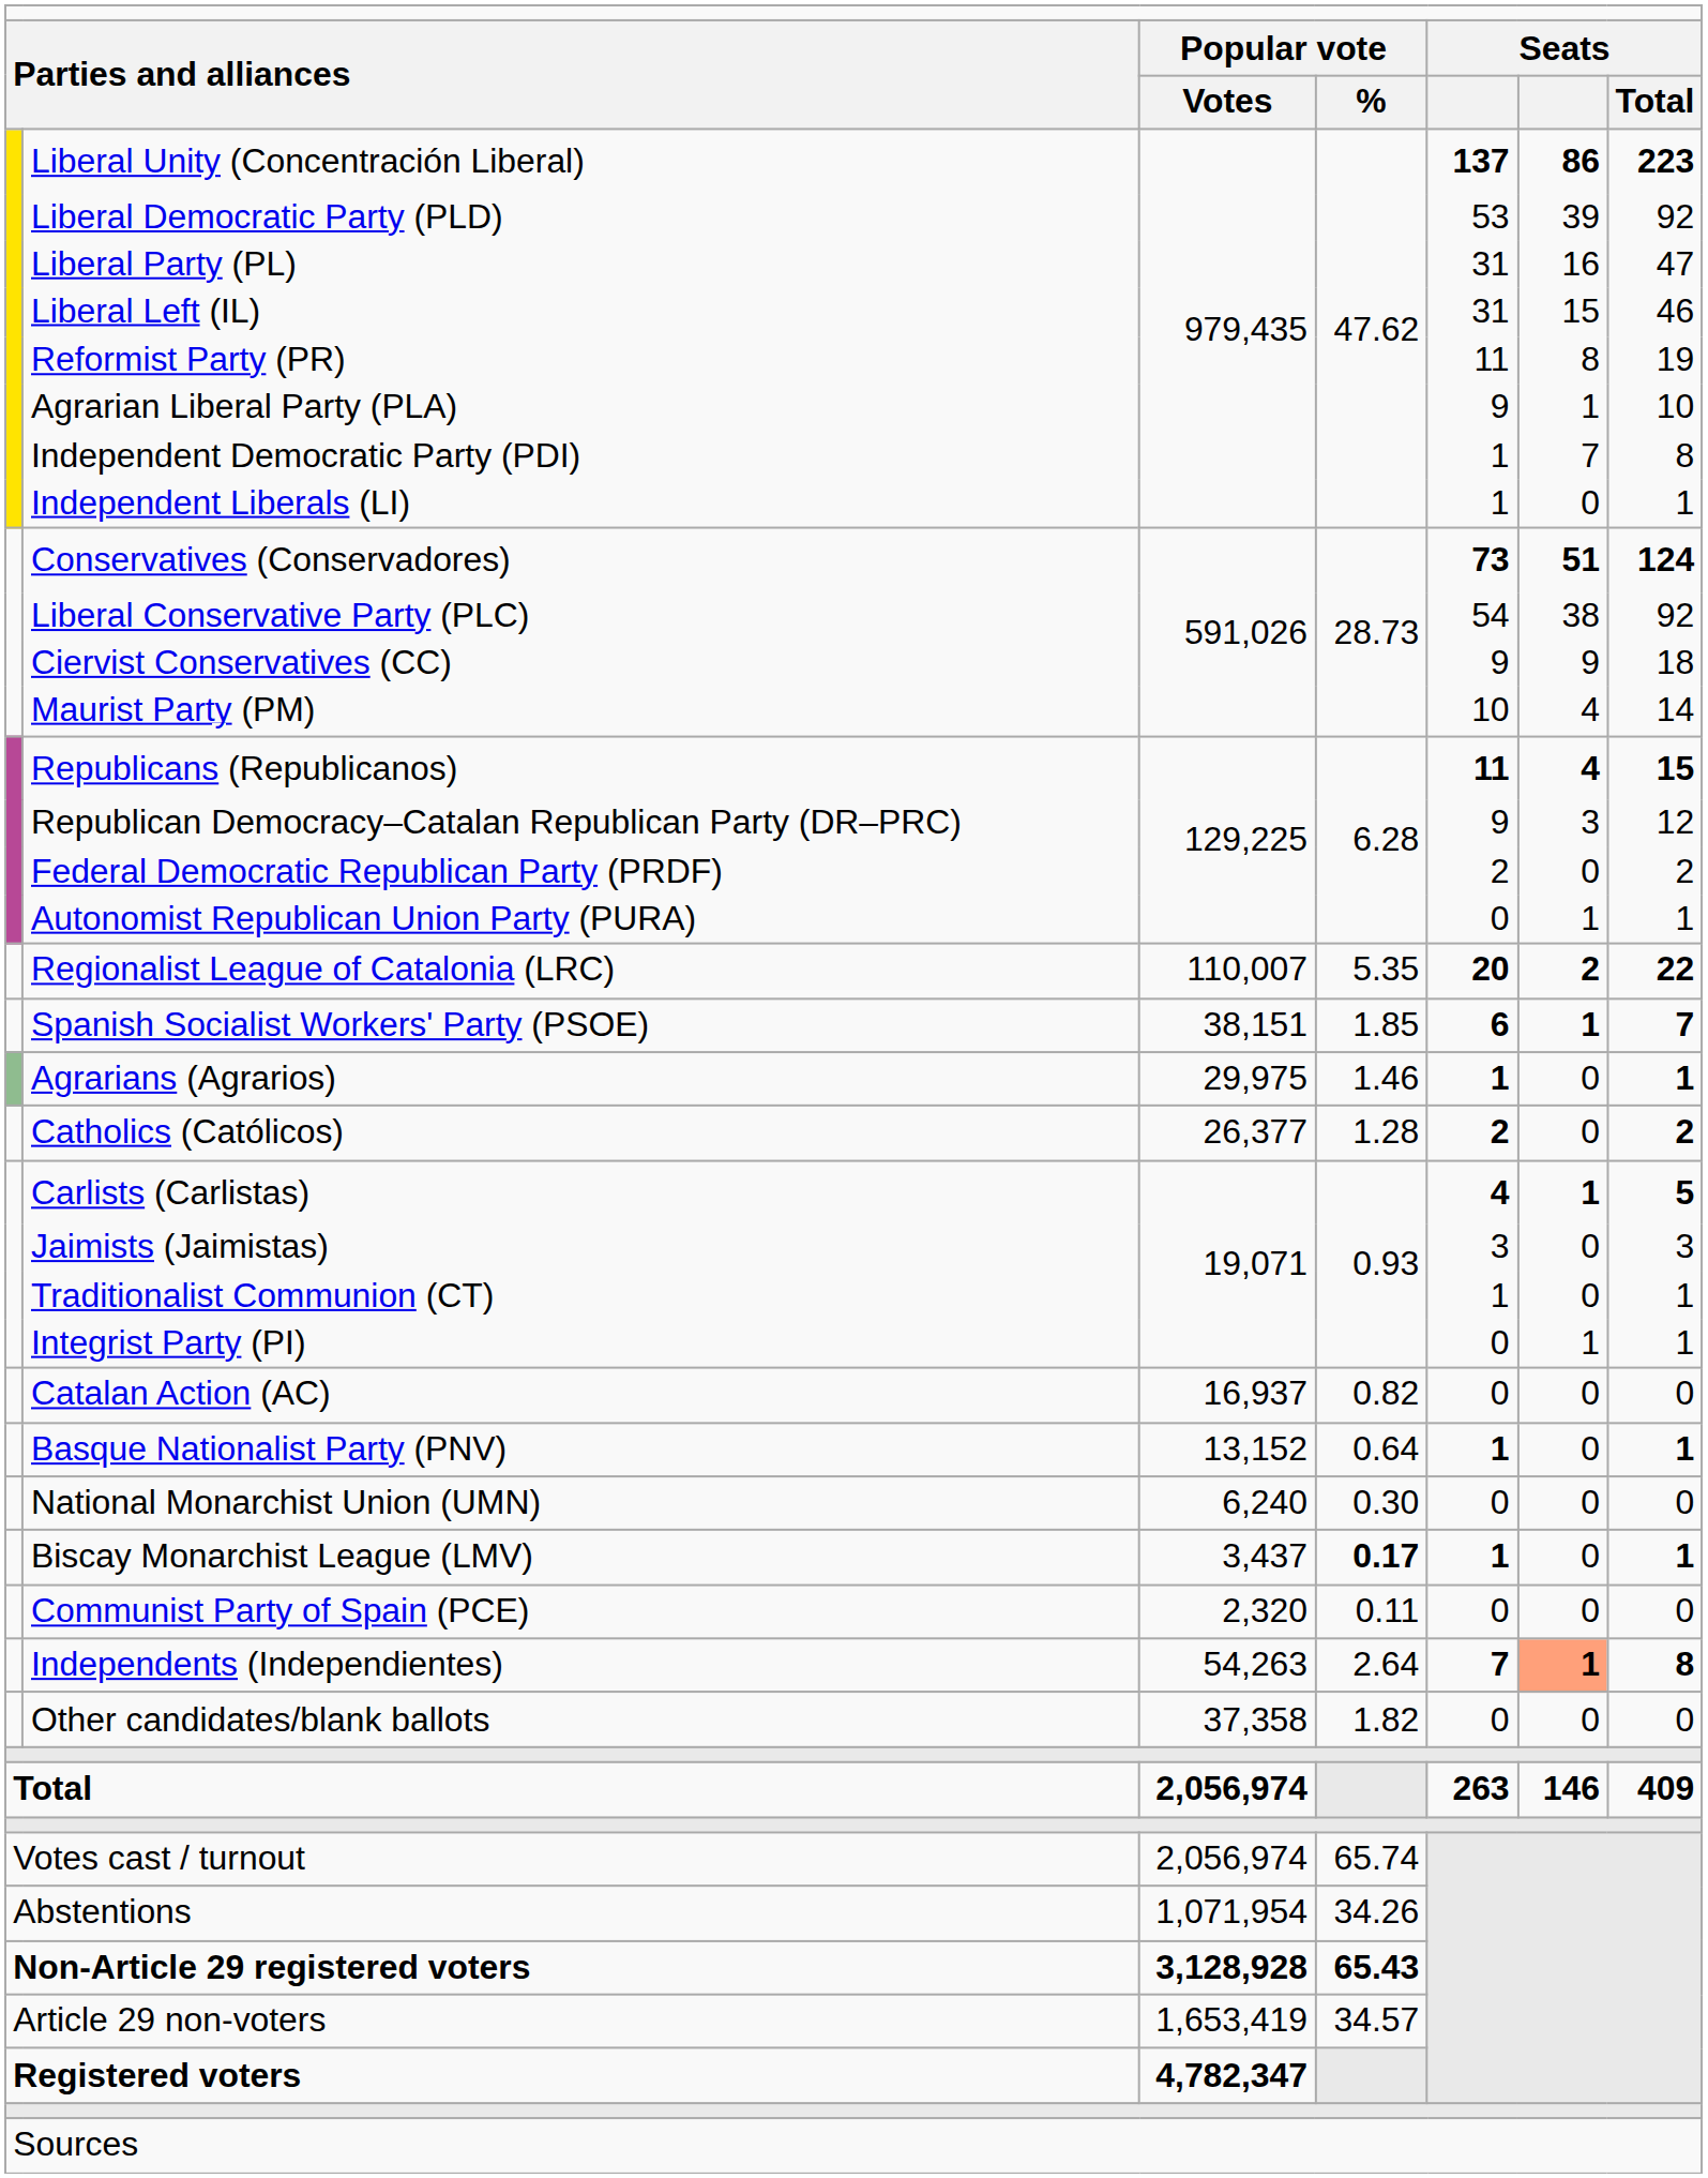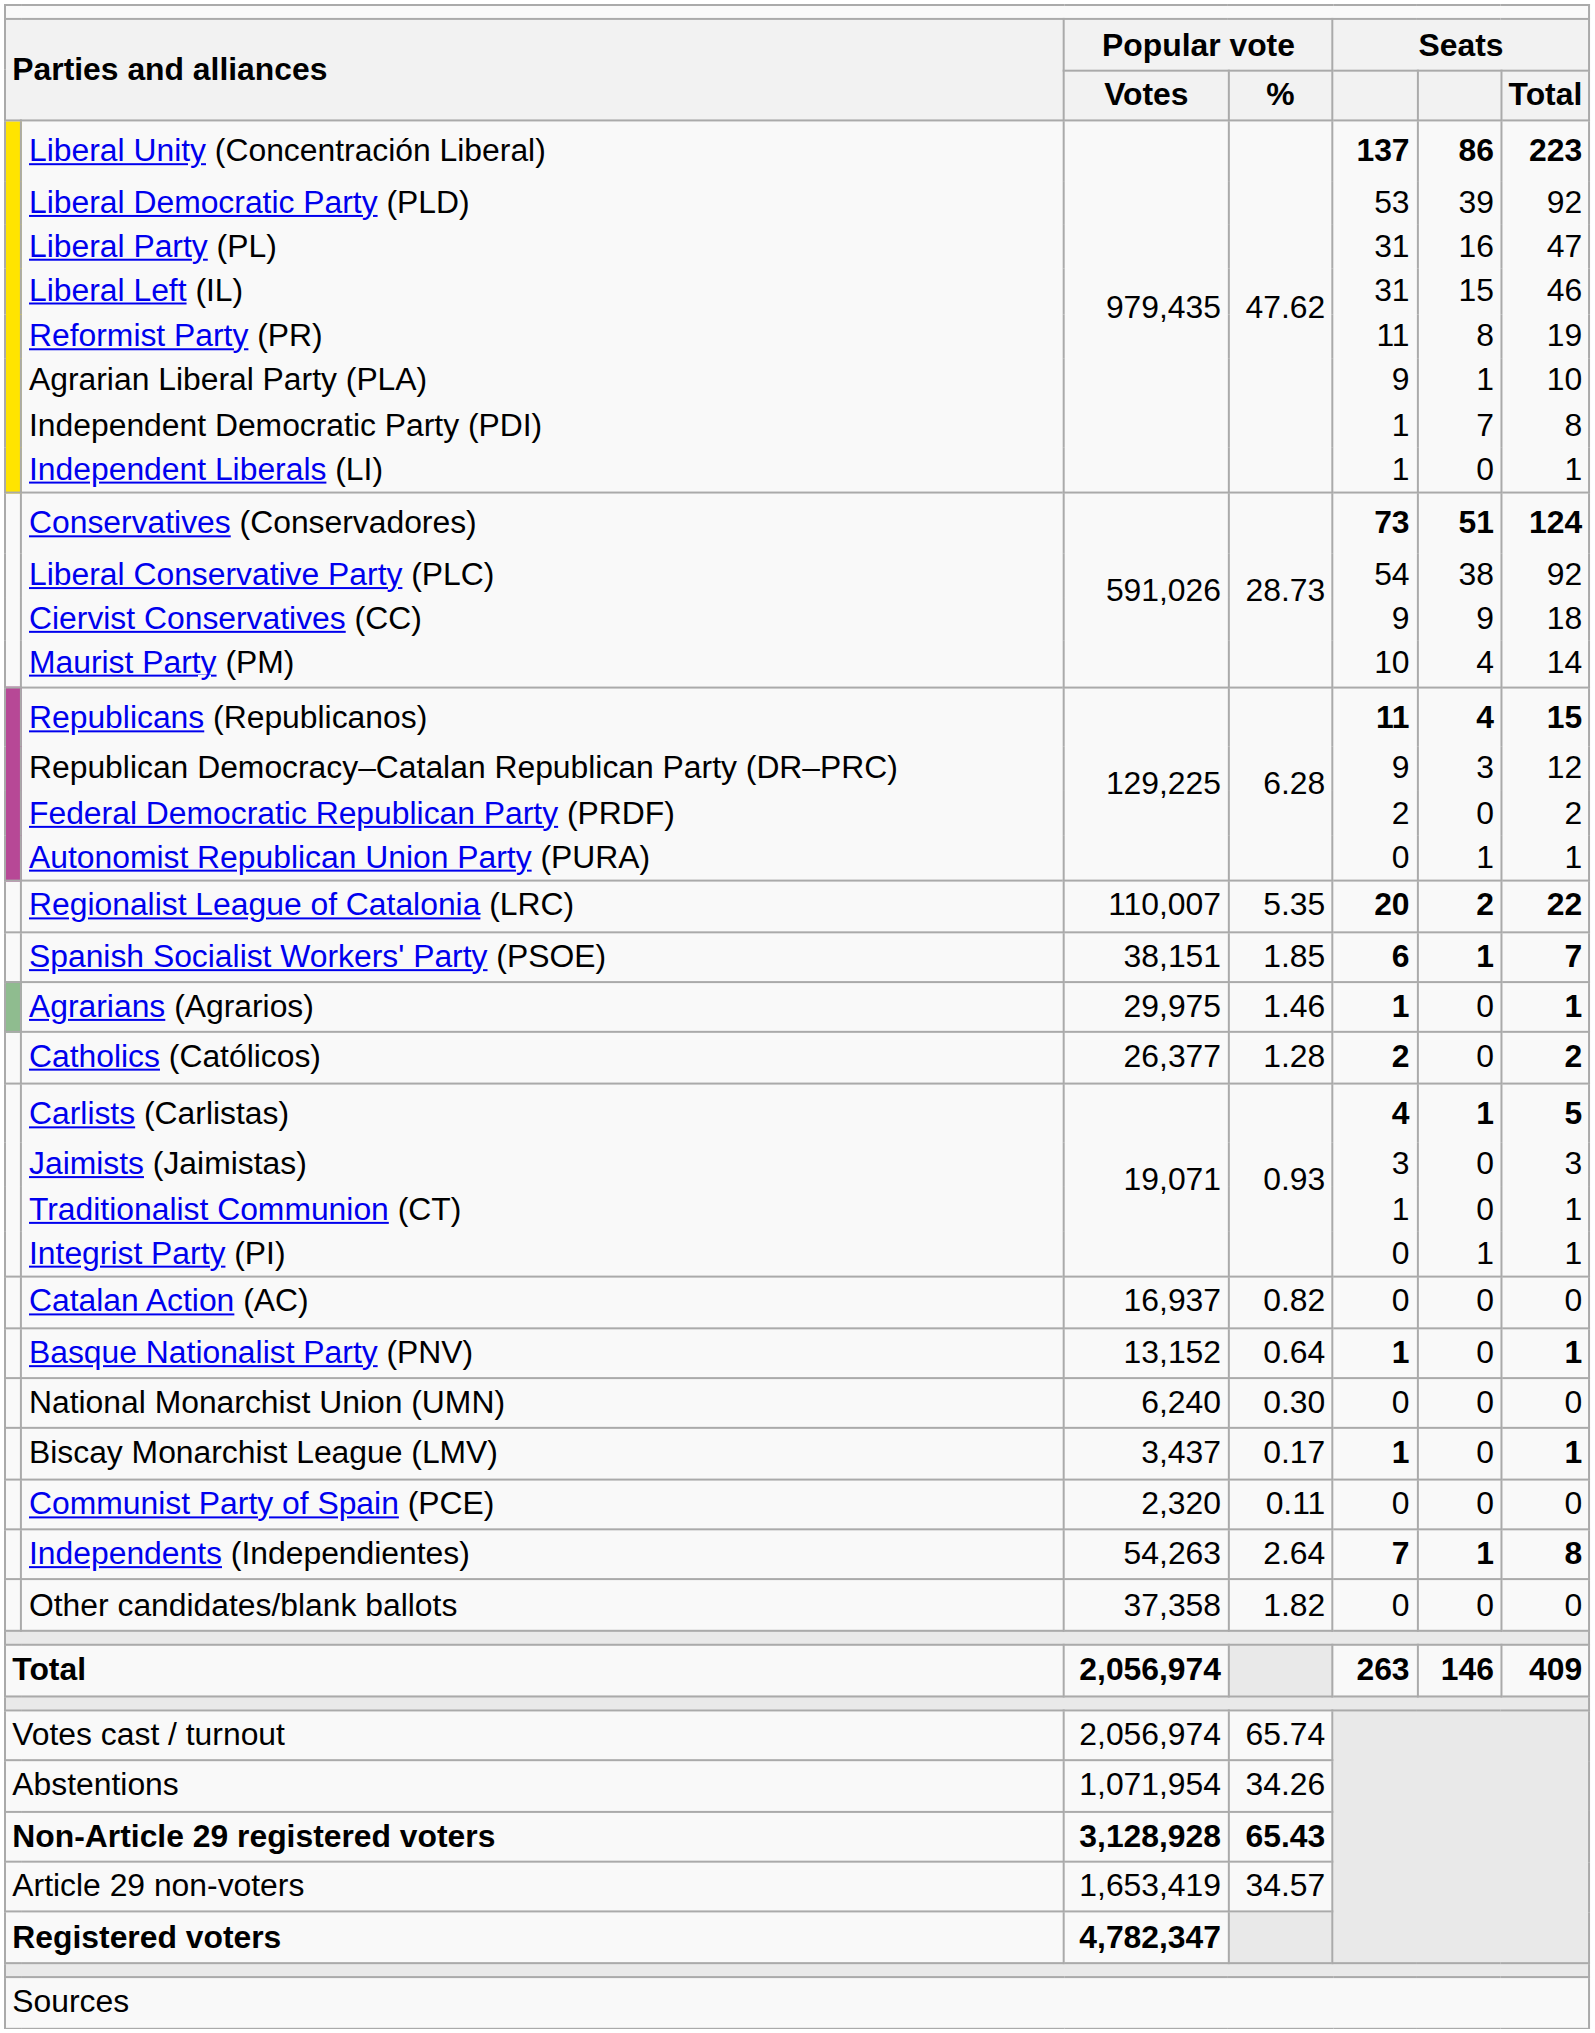Biscay Monarchist League (LMV) | column 4: bold -> normal
Independents (Independientes) | column 6: lightsalmon background -> no background
